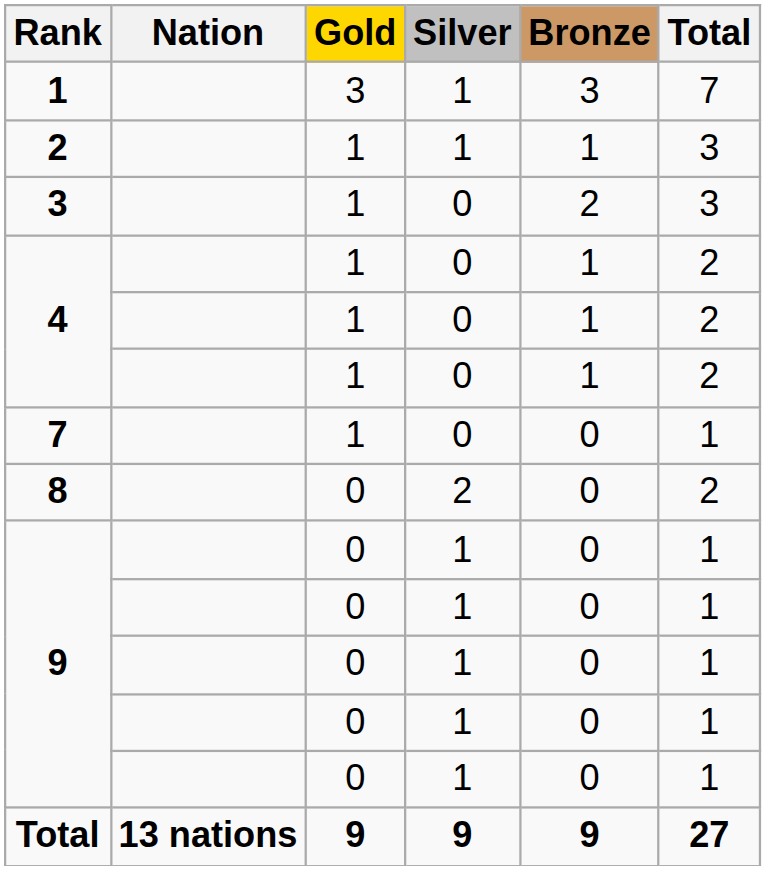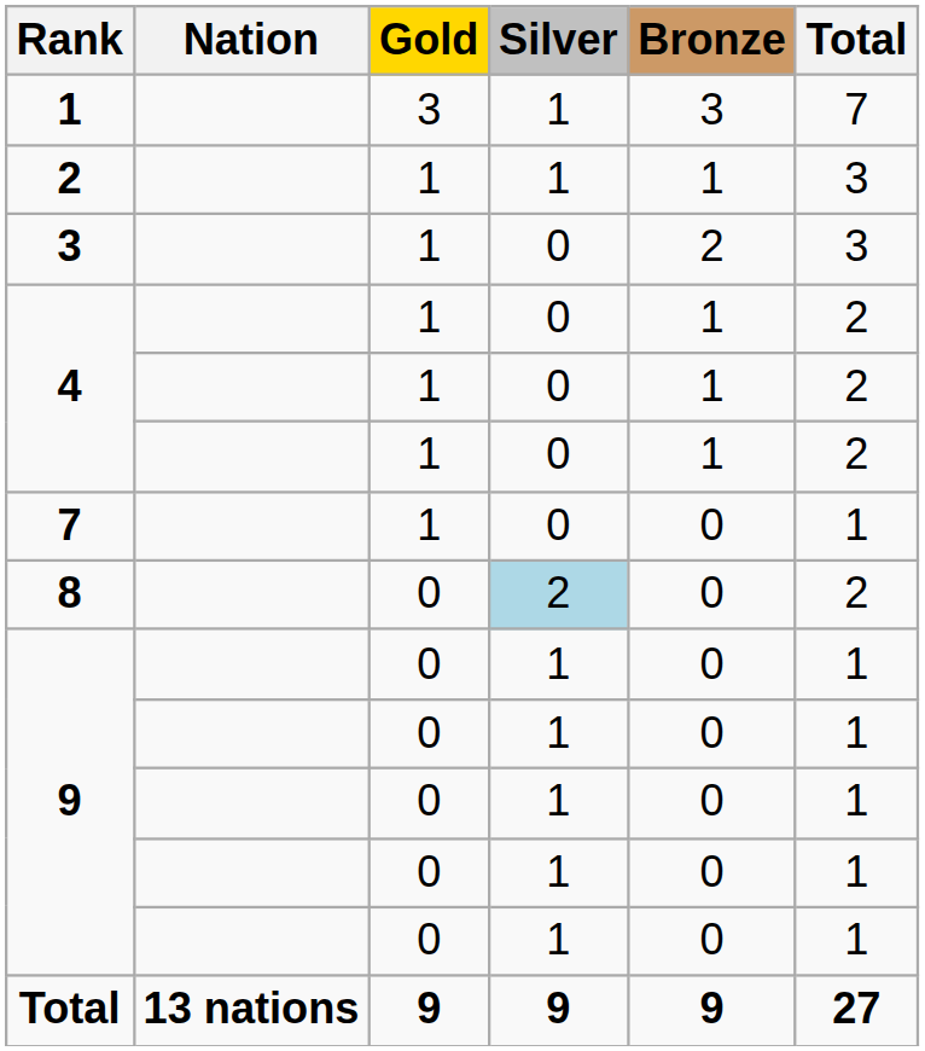8 | Silver: no background -> lightblue background
